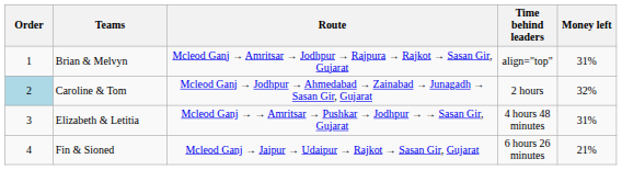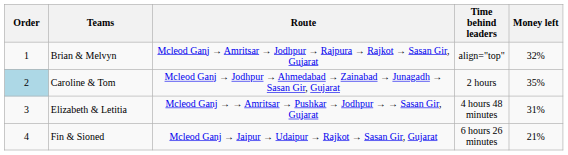Brian & Melvyn | Money left: 31% -> 32%
Caroline & Tom | Money left: 32% -> 35%
